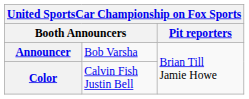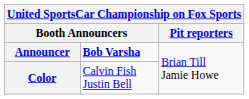Announcer | column 2: normal -> bold
